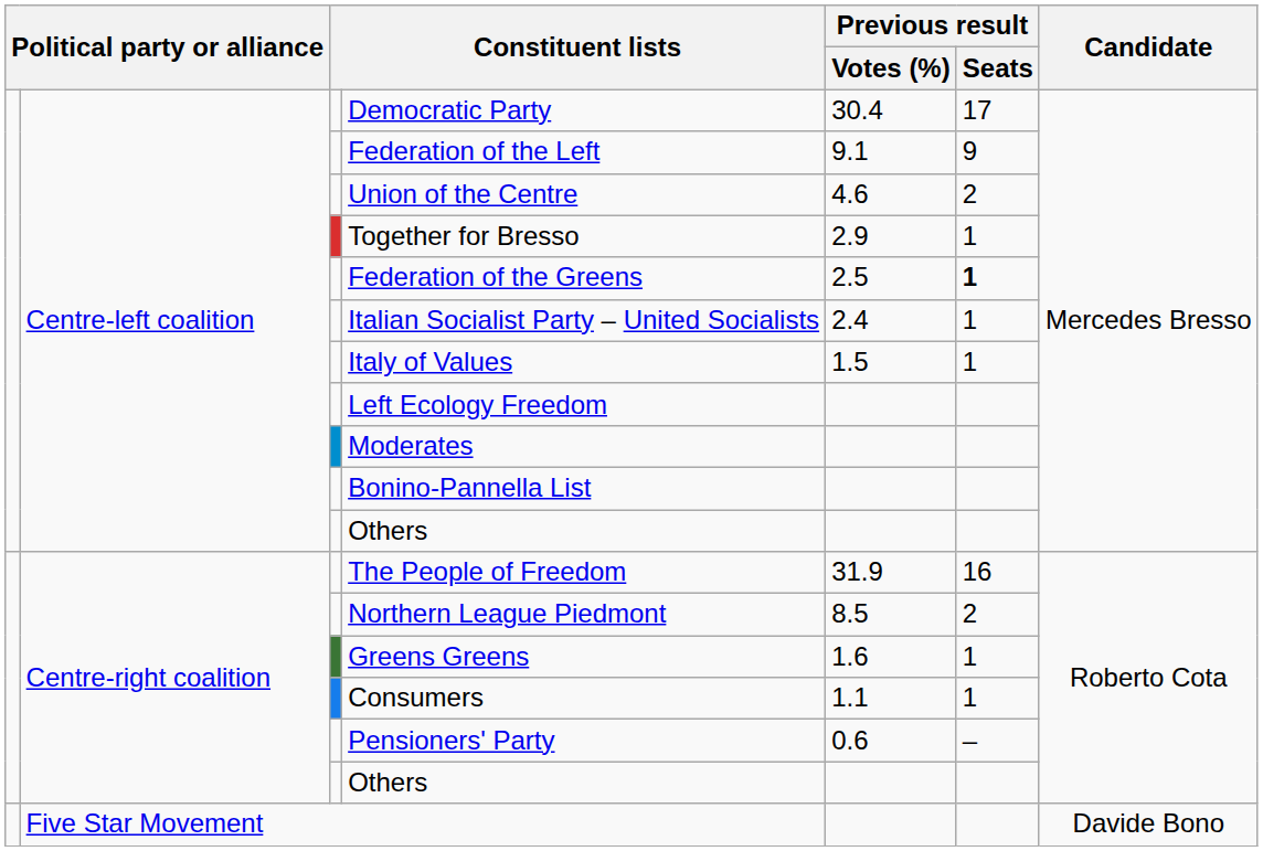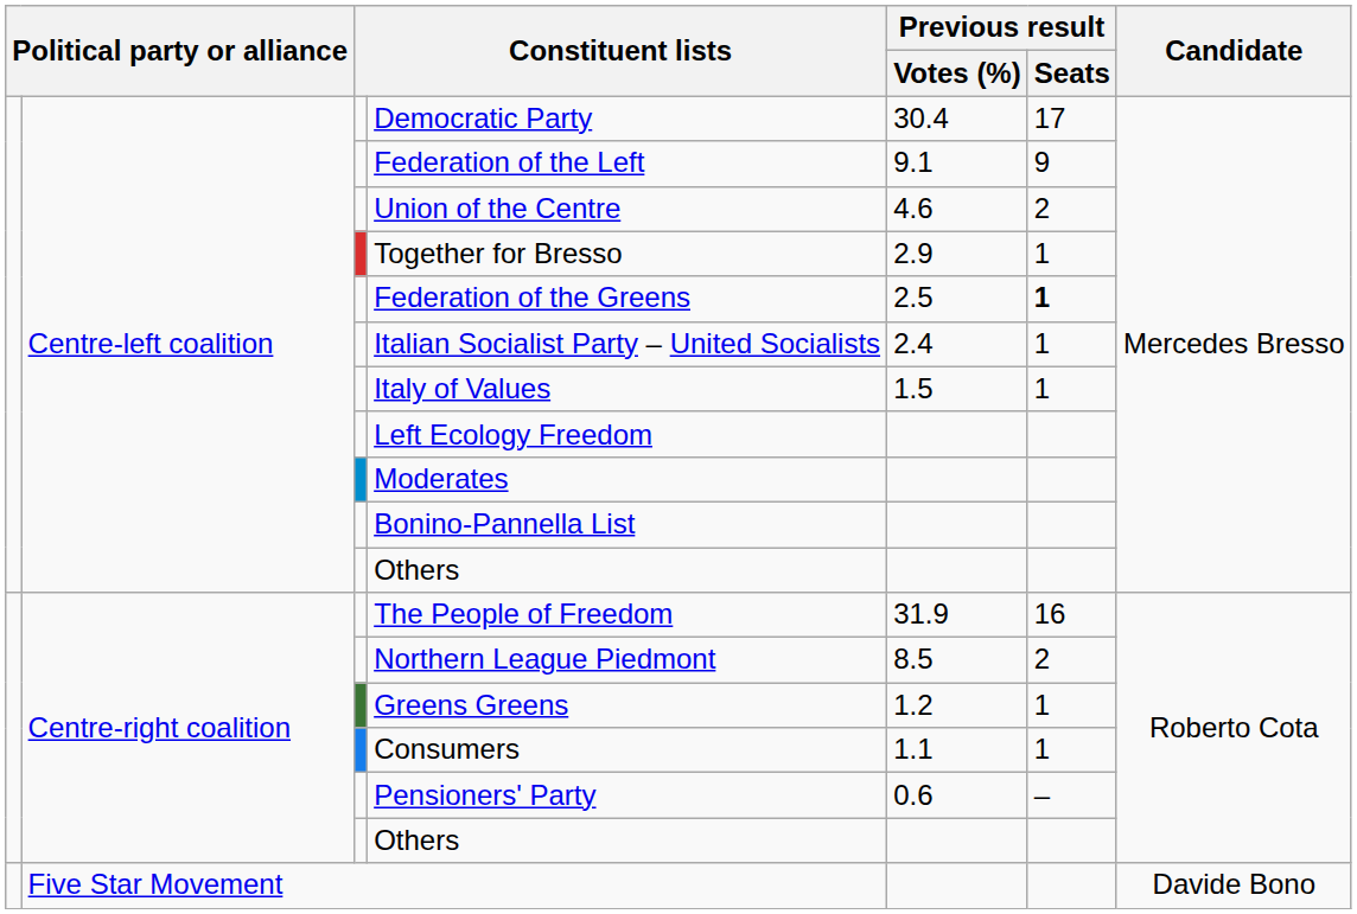Greens Greens | Previous result / Votes (%): 1.6 -> 1.2
